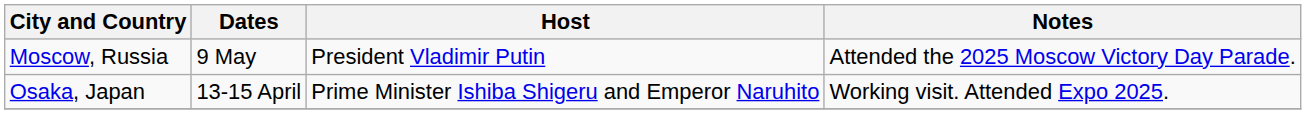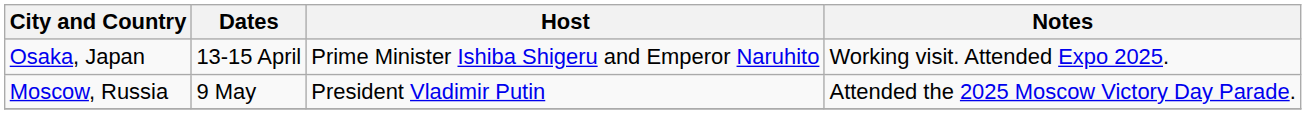rows swapped: Osaka, Japan <-> Moscow, Russia
